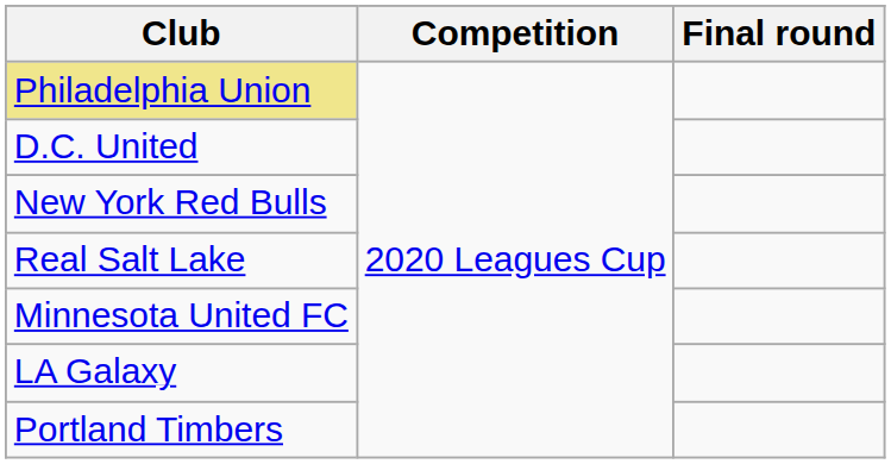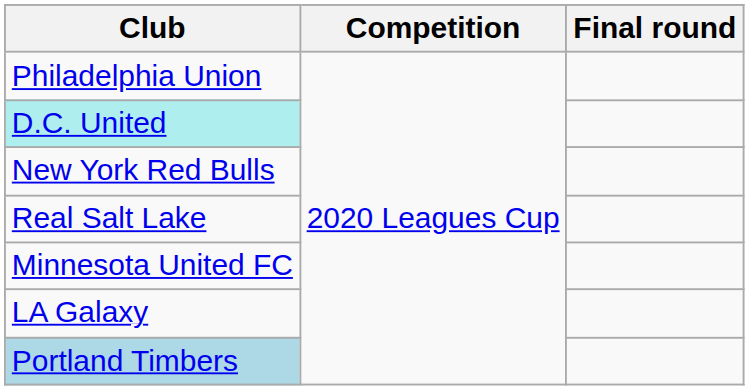Philadelphia Union | Club: khaki background -> no background
D.C. United | Club: no background -> paleturquoise background
Portland Timbers | Club: no background -> lightblue background
